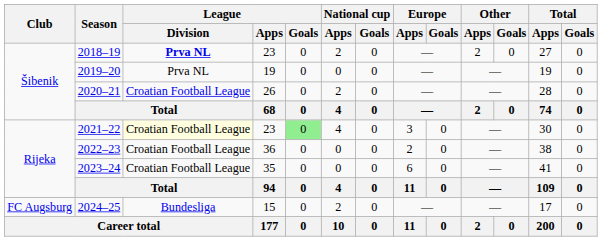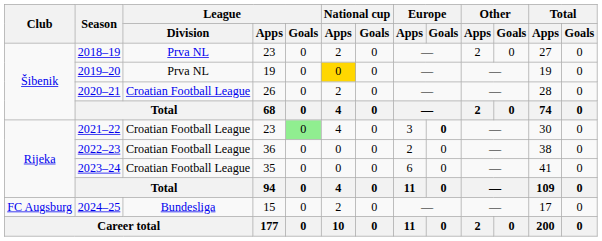2018–19 | League / Division: bold -> normal
2019–20 | National cup / Apps: no background -> gold background
2021–22 | League / Division: lightyellow background -> no background
2021–22 | Europe / Goals: normal -> bold
